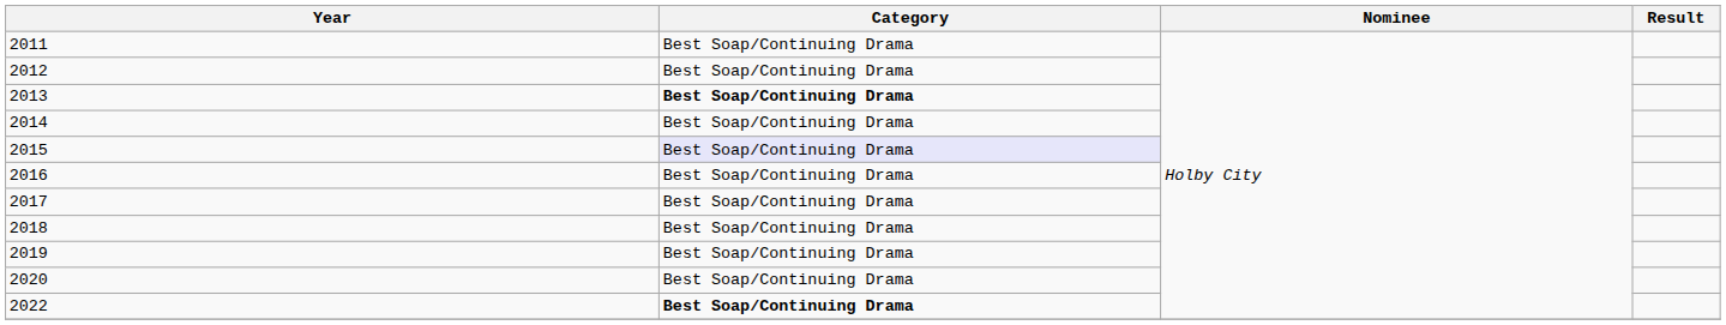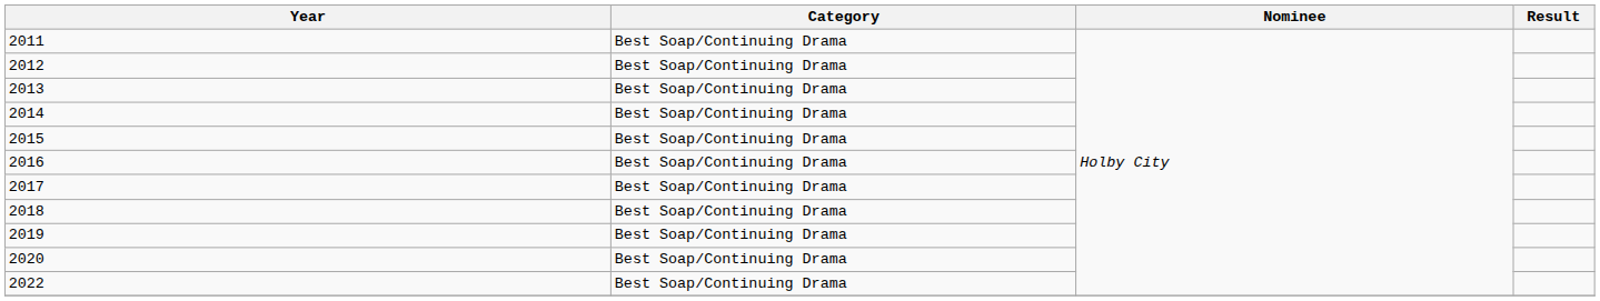2013 | Category: bold -> normal
2015 | Category: lavender background -> no background
2022 | Category: bold -> normal
